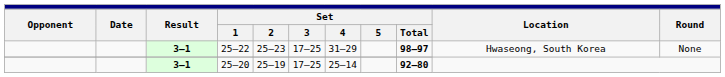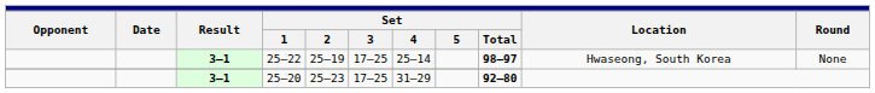25–22 | Set / 2: 25–23 -> 25–19
25–22 | Set / 4: 31–29 -> 25–14
25–20 | Set / 2: 25–19 -> 25–23
25–20 | Set / 4: 25–14 -> 31–29
